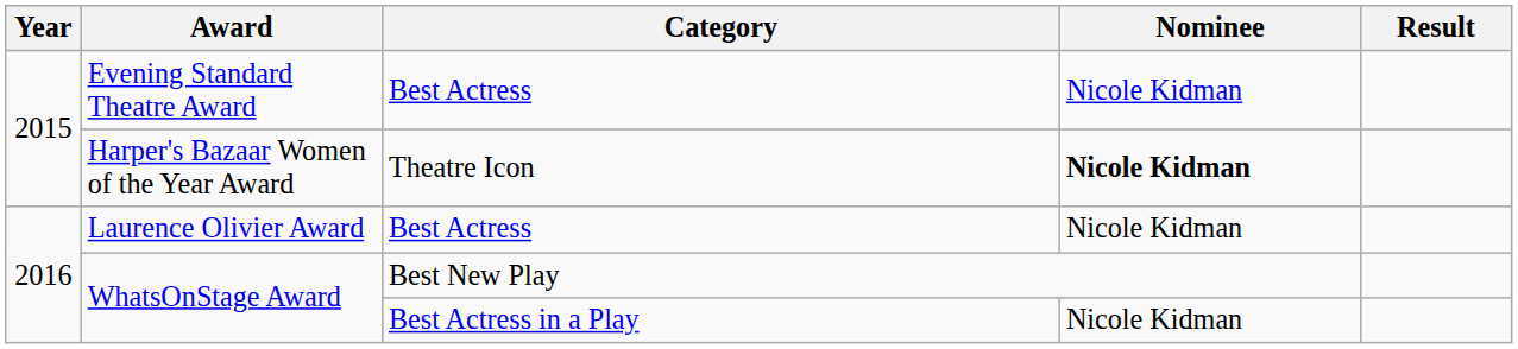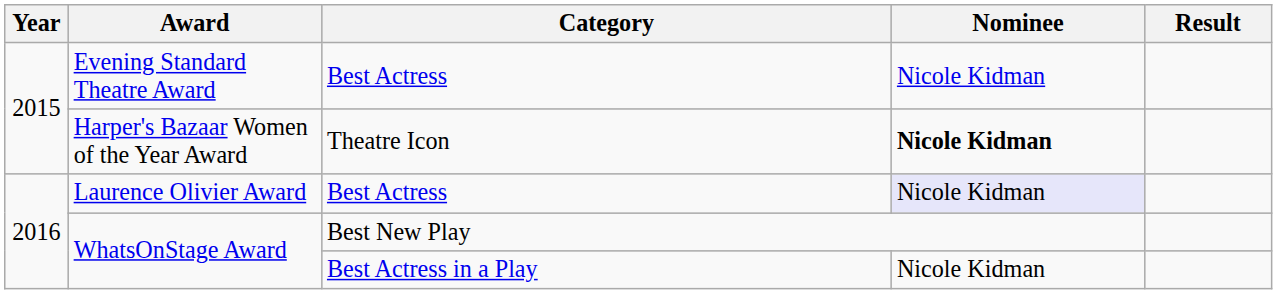Laurence Olivier Award | Nominee: no background -> lavender background
